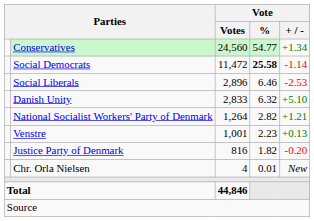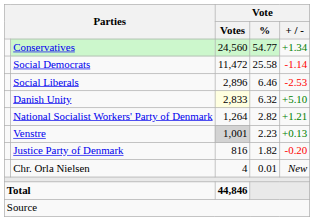Social Democrats | Vote / %: bold -> normal
Danish Unity | Vote / Votes: no background -> lightyellow background
Venstre | Vote / Votes: no background -> lightgrey background
